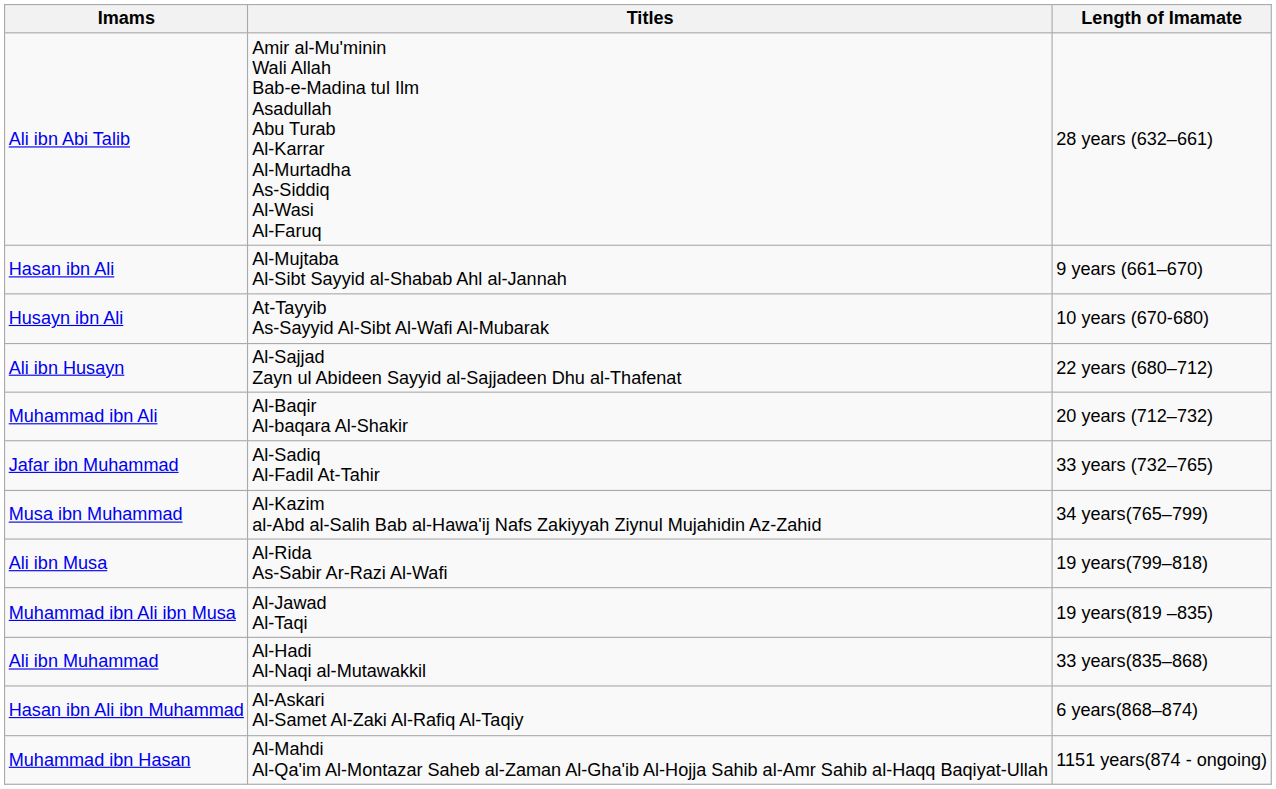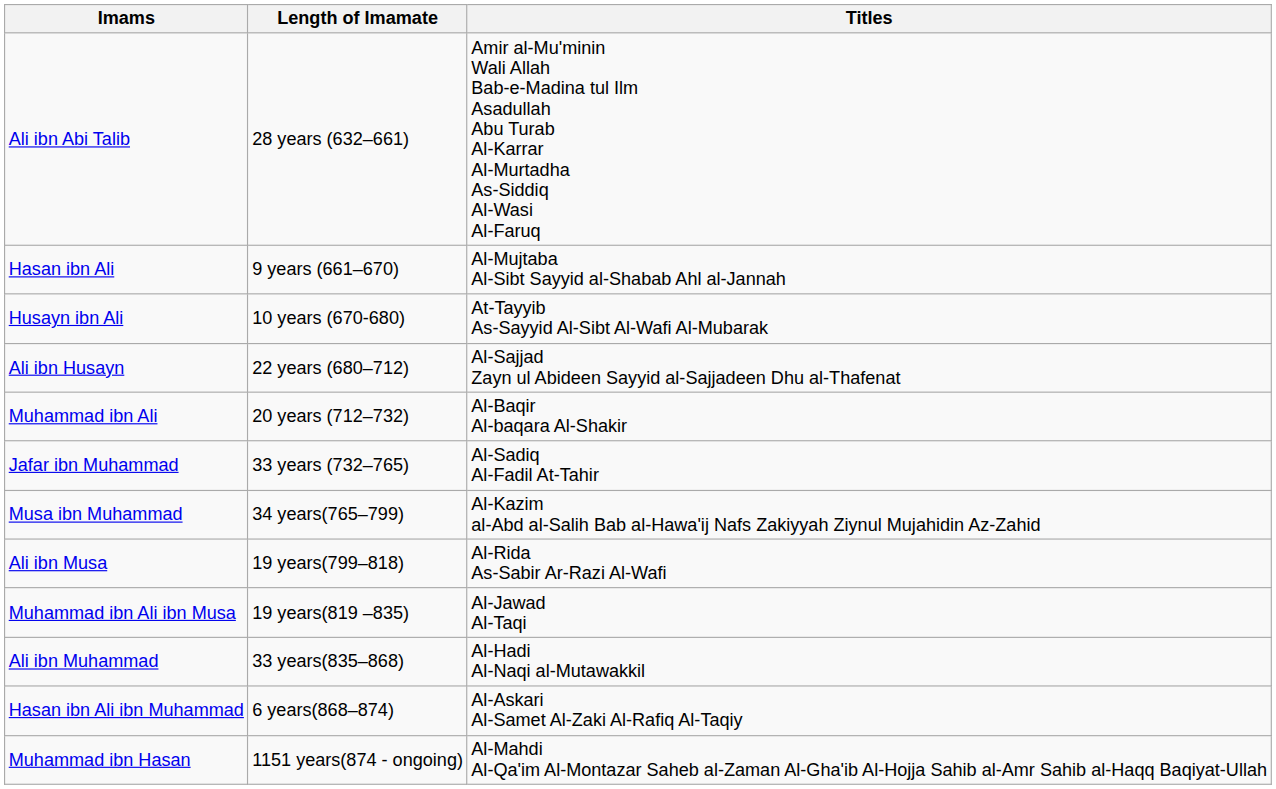columns swapped: Length of Imamate <-> Titles
